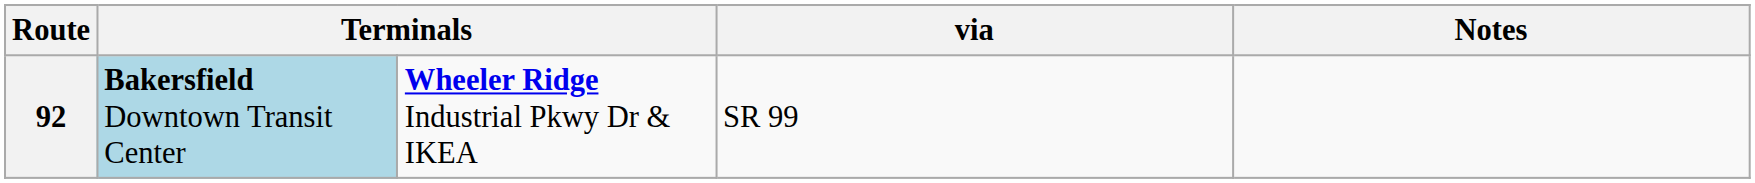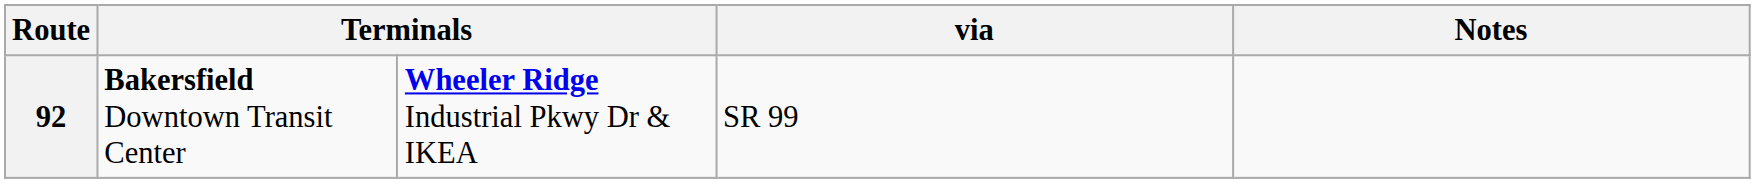92 | column 2: lightblue background -> no background
